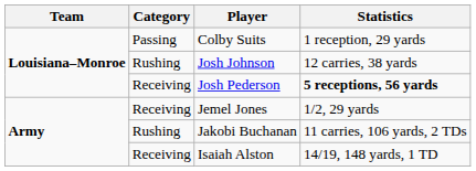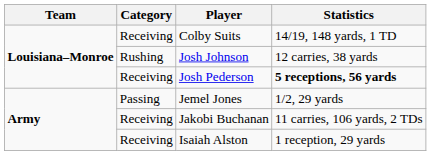Colby Suits | Category: Passing -> Receiving
Colby Suits | Statistics: 1 reception, 29 yards -> 14/19, 148 yards, 1 TD
Jemel Jones | Category: Receiving -> Passing
Jakobi Buchanan | Category: Rushing -> Receiving
Isaiah Alston | Statistics: 14/19, 148 yards, 1 TD -> 1 reception, 29 yards
